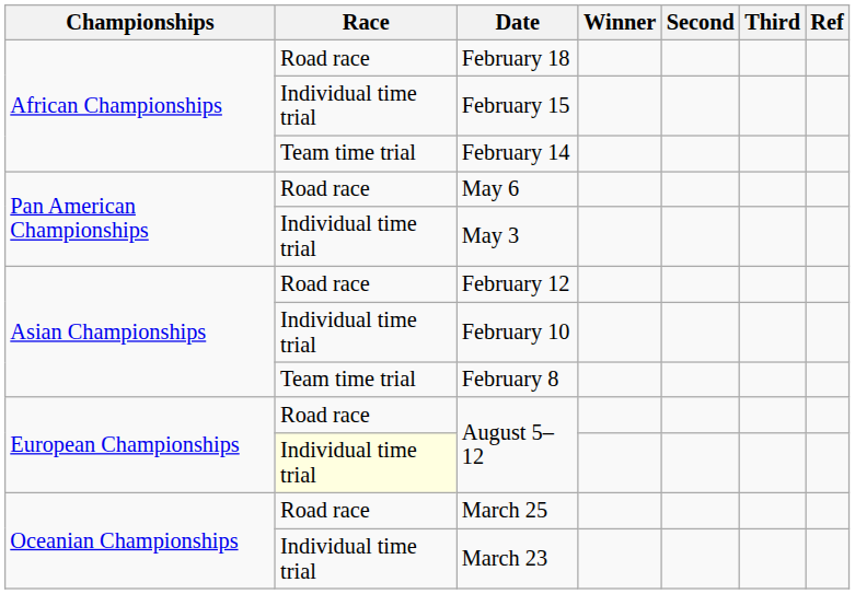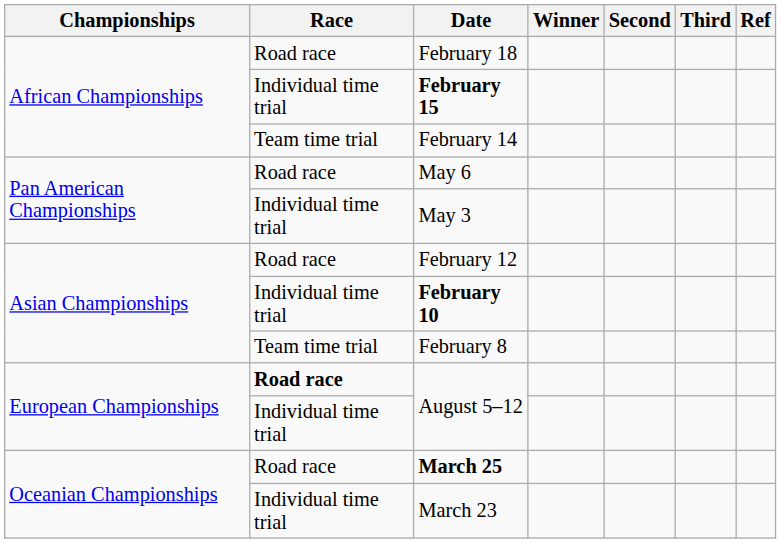February 15 | Date: normal -> bold
February 10 | Date: normal -> bold
Road race / August 5–12 | Race: normal -> bold
Individual time trial / August 5–12 | Race: lightyellow background -> no background
March 25 | Date: normal -> bold
